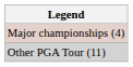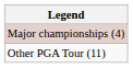row 3 | column 1: lightgrey background -> no background
